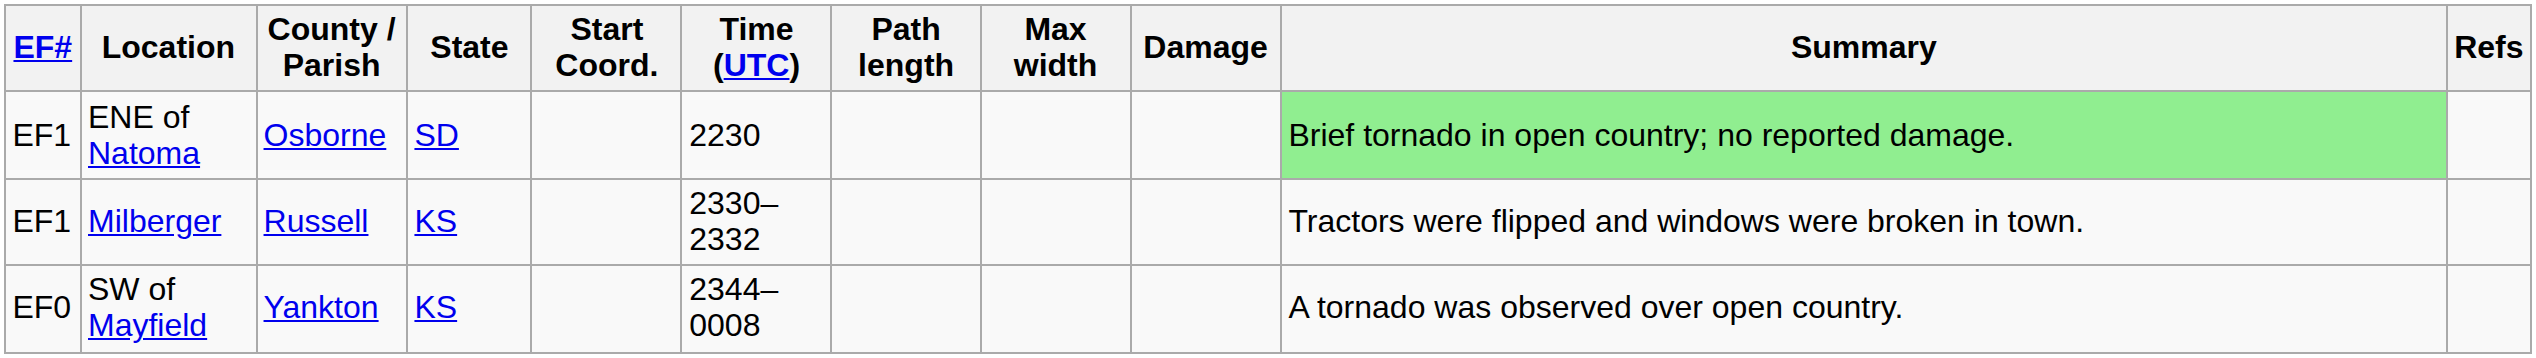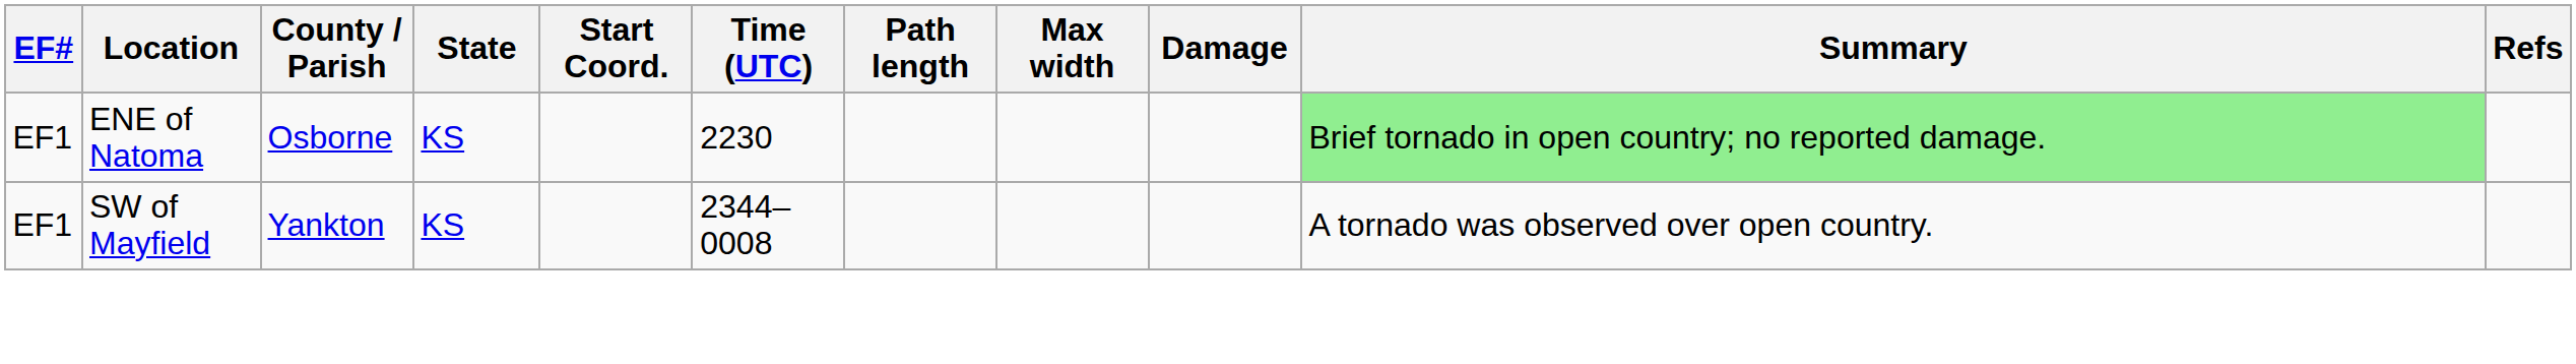ENE of Natoma | State: SD -> KS
- row: EF1 | Milberger | Russell | KS | 2330–2332 | Tractors were flipped and windows were broken in town.
SW of Mayfield | EF#: EF0 -> EF1
